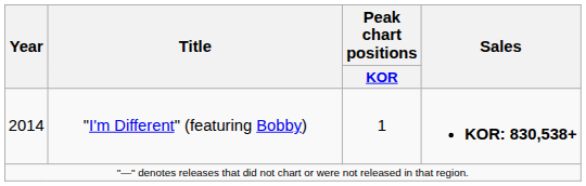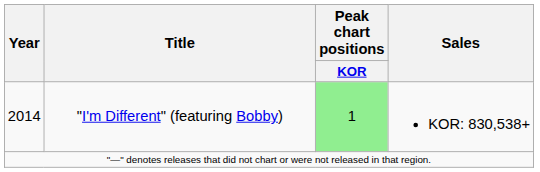2014 | Peak chart positions / KOR: no background -> lightgreen background
2014 | Sales: bold -> normal
